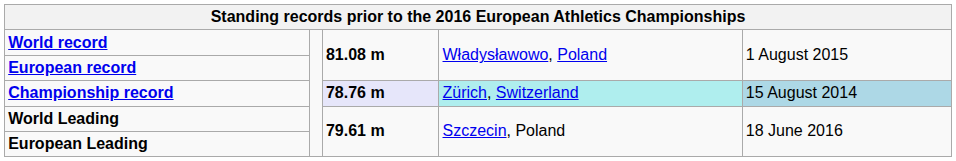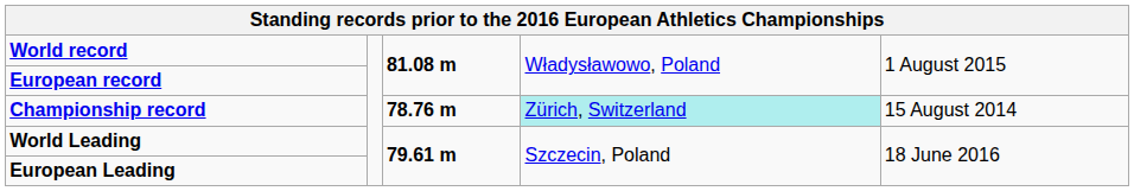Championship record | column 3: lavender background -> no background
Championship record | column 5: lightblue background -> no background
